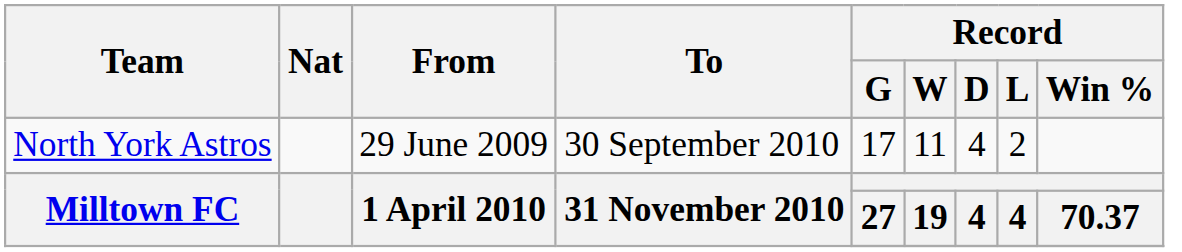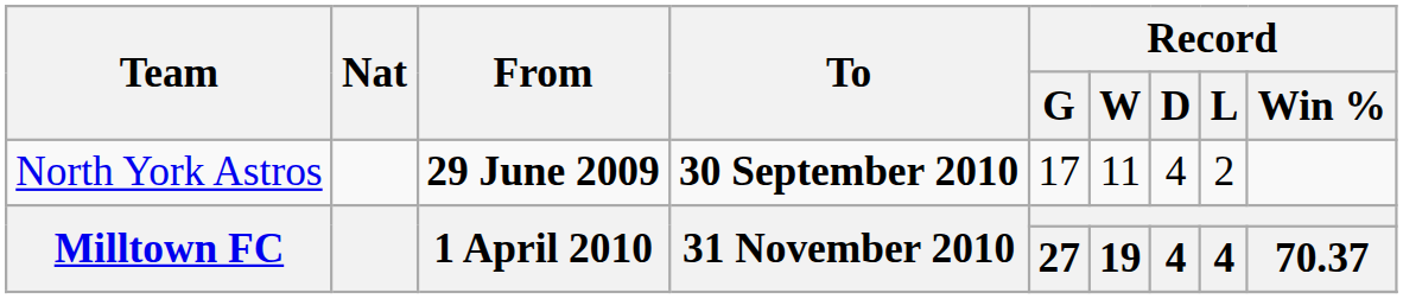North York Astros | From: normal -> bold
North York Astros | To: normal -> bold
